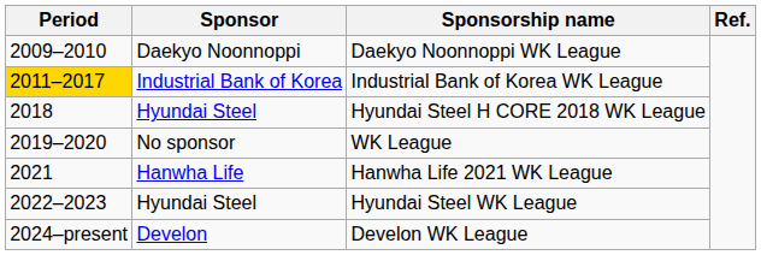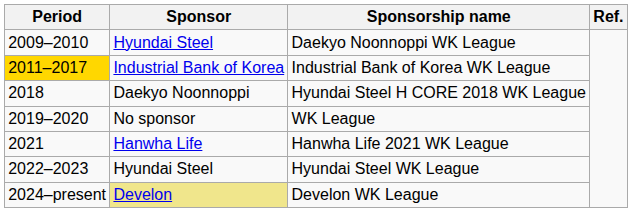Daekyo Noonnoppi WK League | Sponsor: Daekyo Noonnoppi -> Hyundai Steel
Hyundai Steel H CORE 2018 WK League | Sponsor: Hyundai Steel -> Daekyo Noonnoppi
Develon WK League | Sponsor: no background -> khaki background
